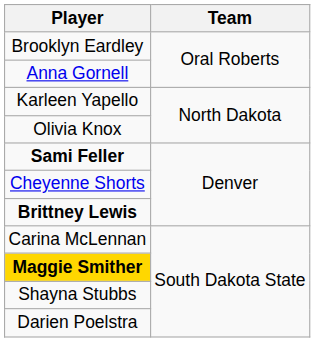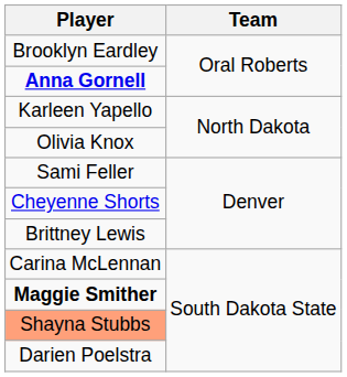Anna Gornell | Player: normal -> bold
Sami Feller | Player: bold -> normal
Brittney Lewis | Player: bold -> normal
Maggie Smither | Player: gold background -> no background
Shayna Stubbs | Player: no background -> lightsalmon background
